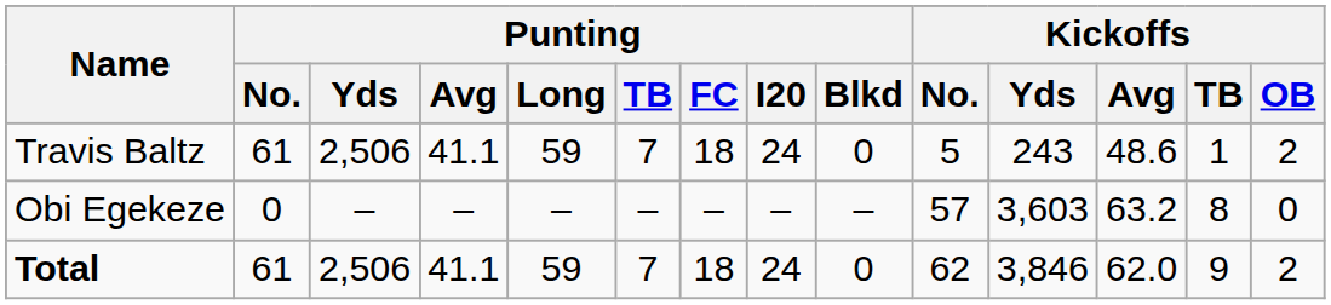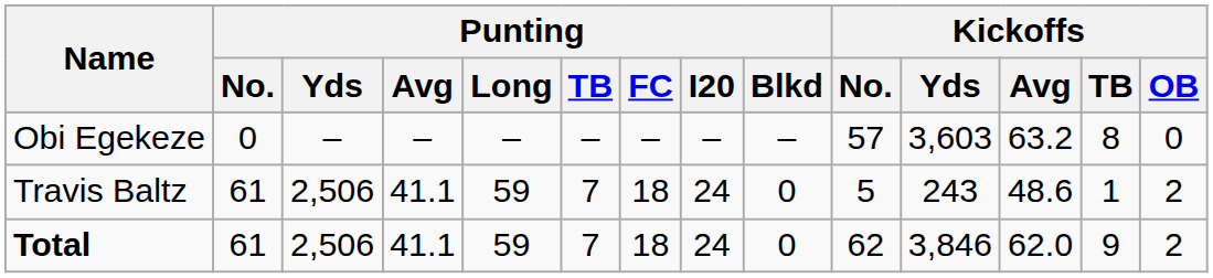rows swapped: Travis Baltz <-> Obi Egekeze
